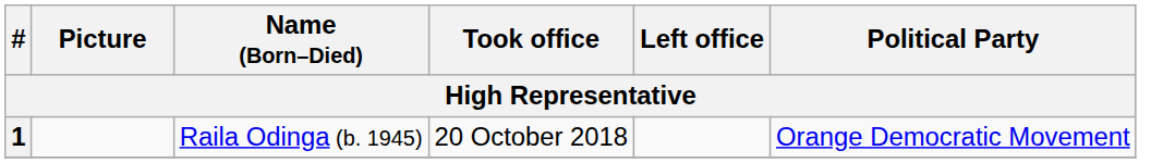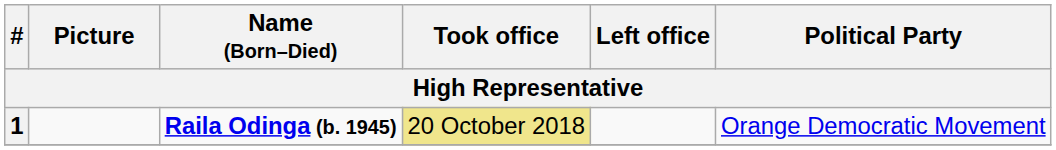1 | Name (Born–Died): normal -> bold
1 | Took office: no background -> khaki background
